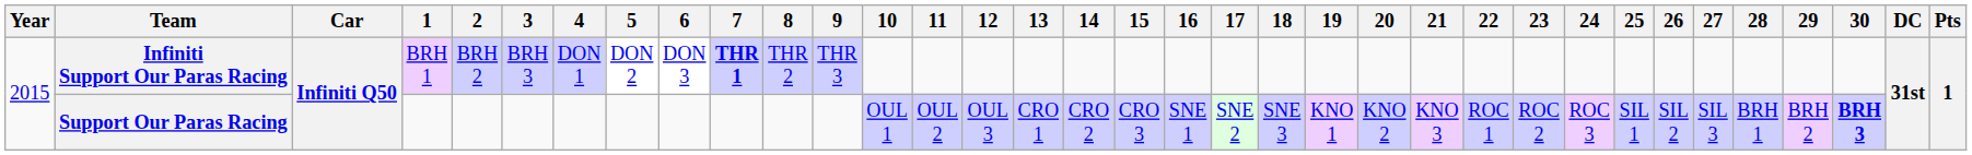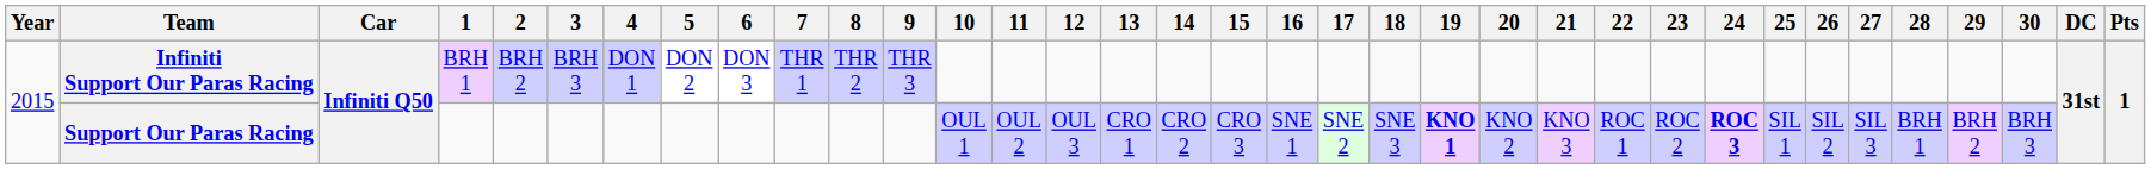Infiniti Support Our Paras Racing | 7: bold -> normal
Support Our Paras Racing | 19: normal -> bold
Support Our Paras Racing | 24: normal -> bold
Support Our Paras Racing | 30: bold -> normal
